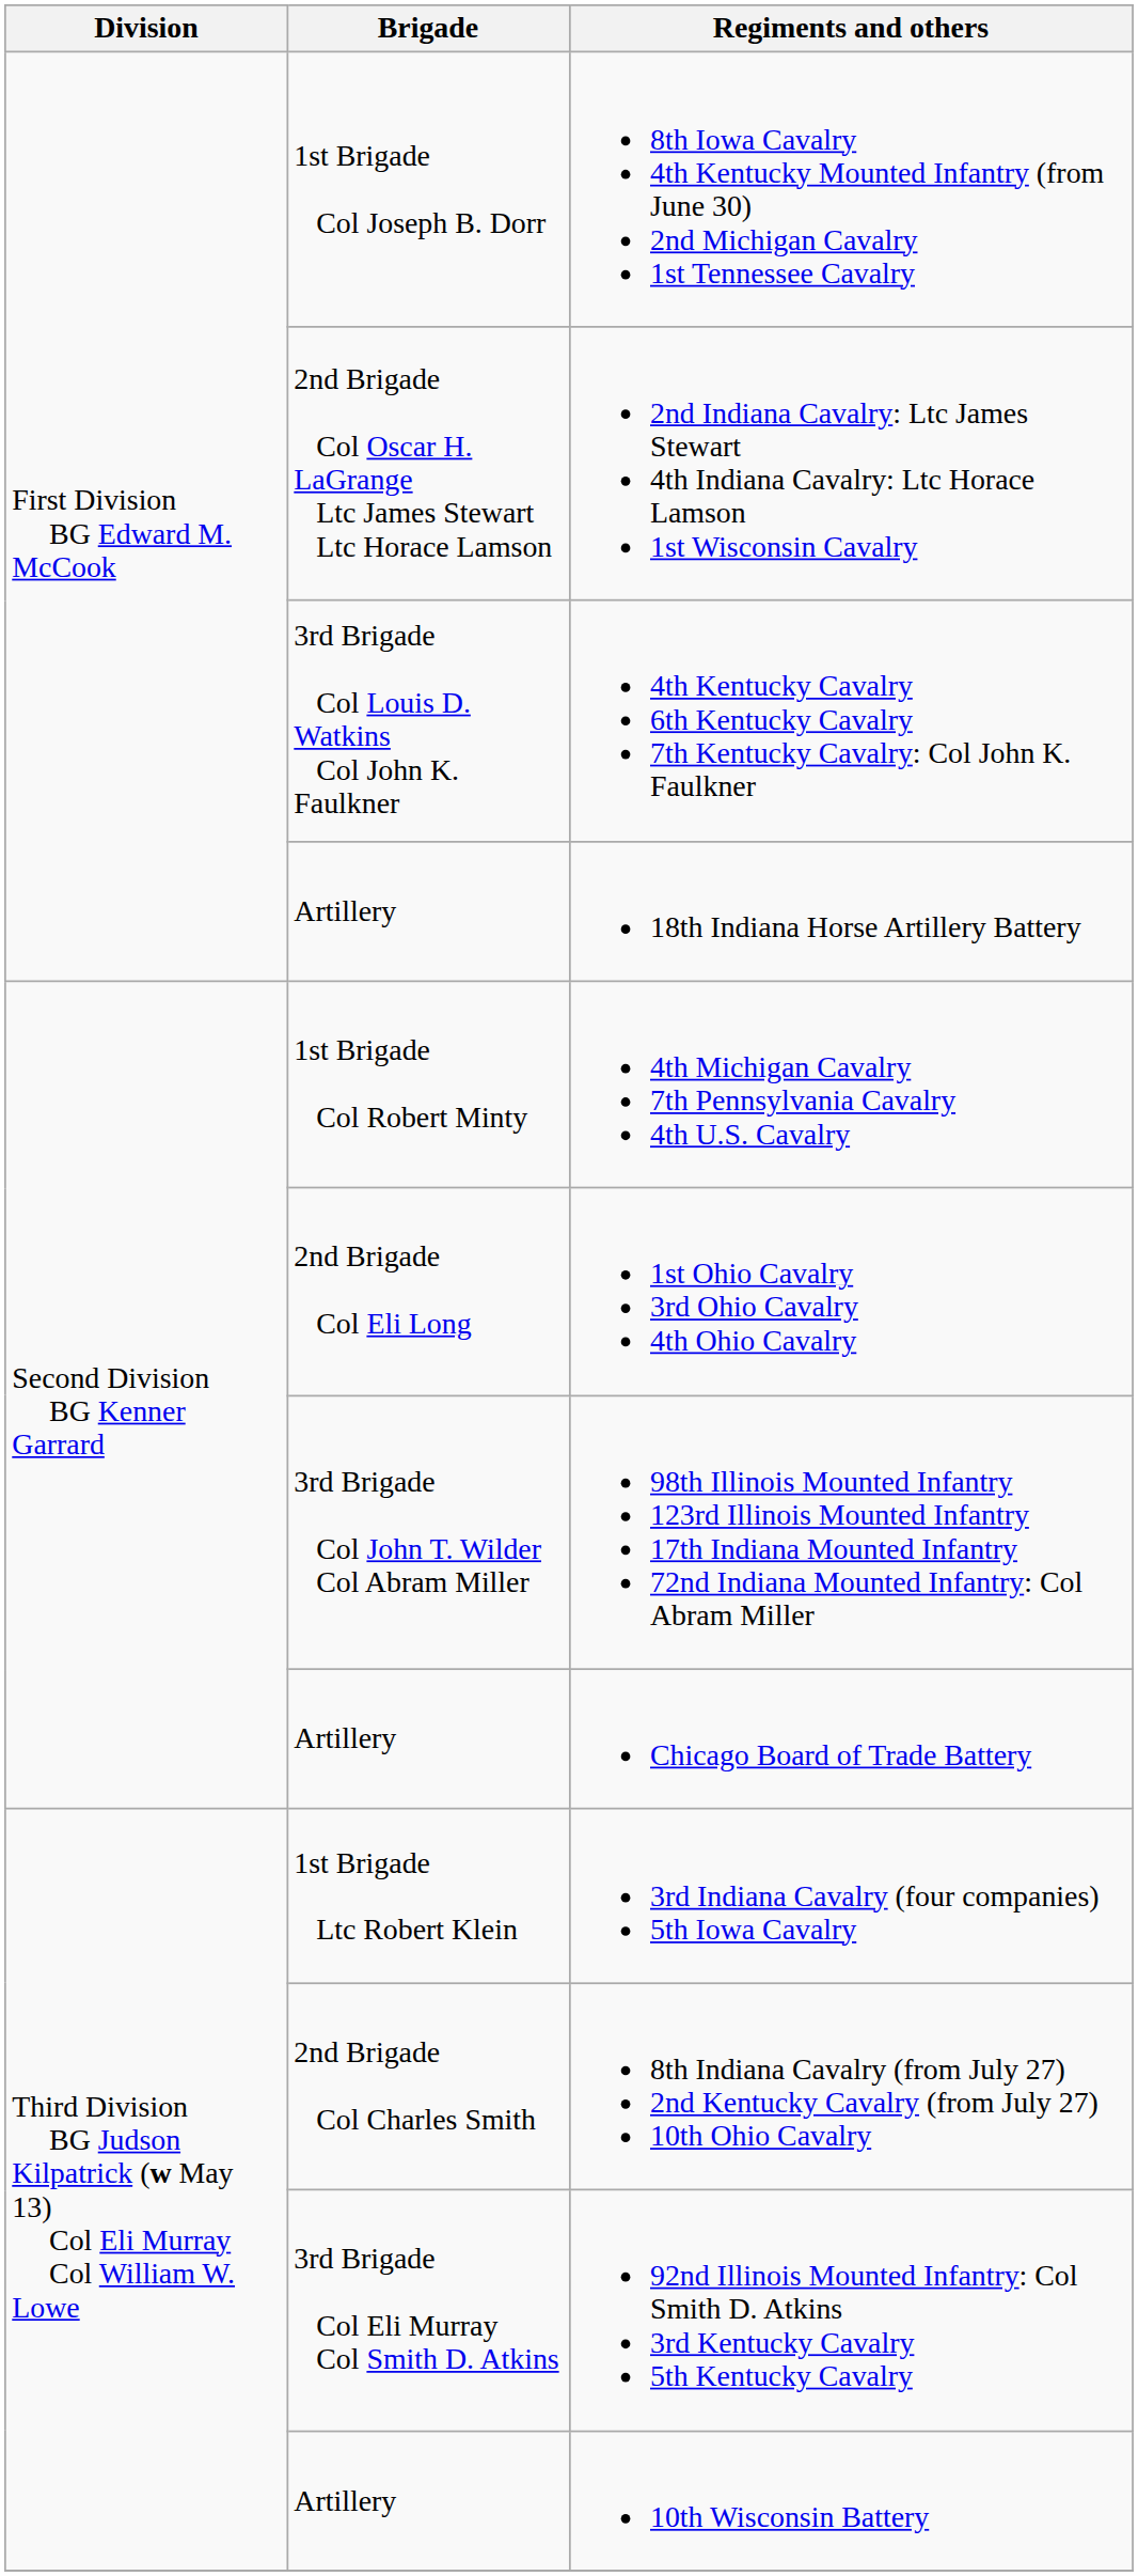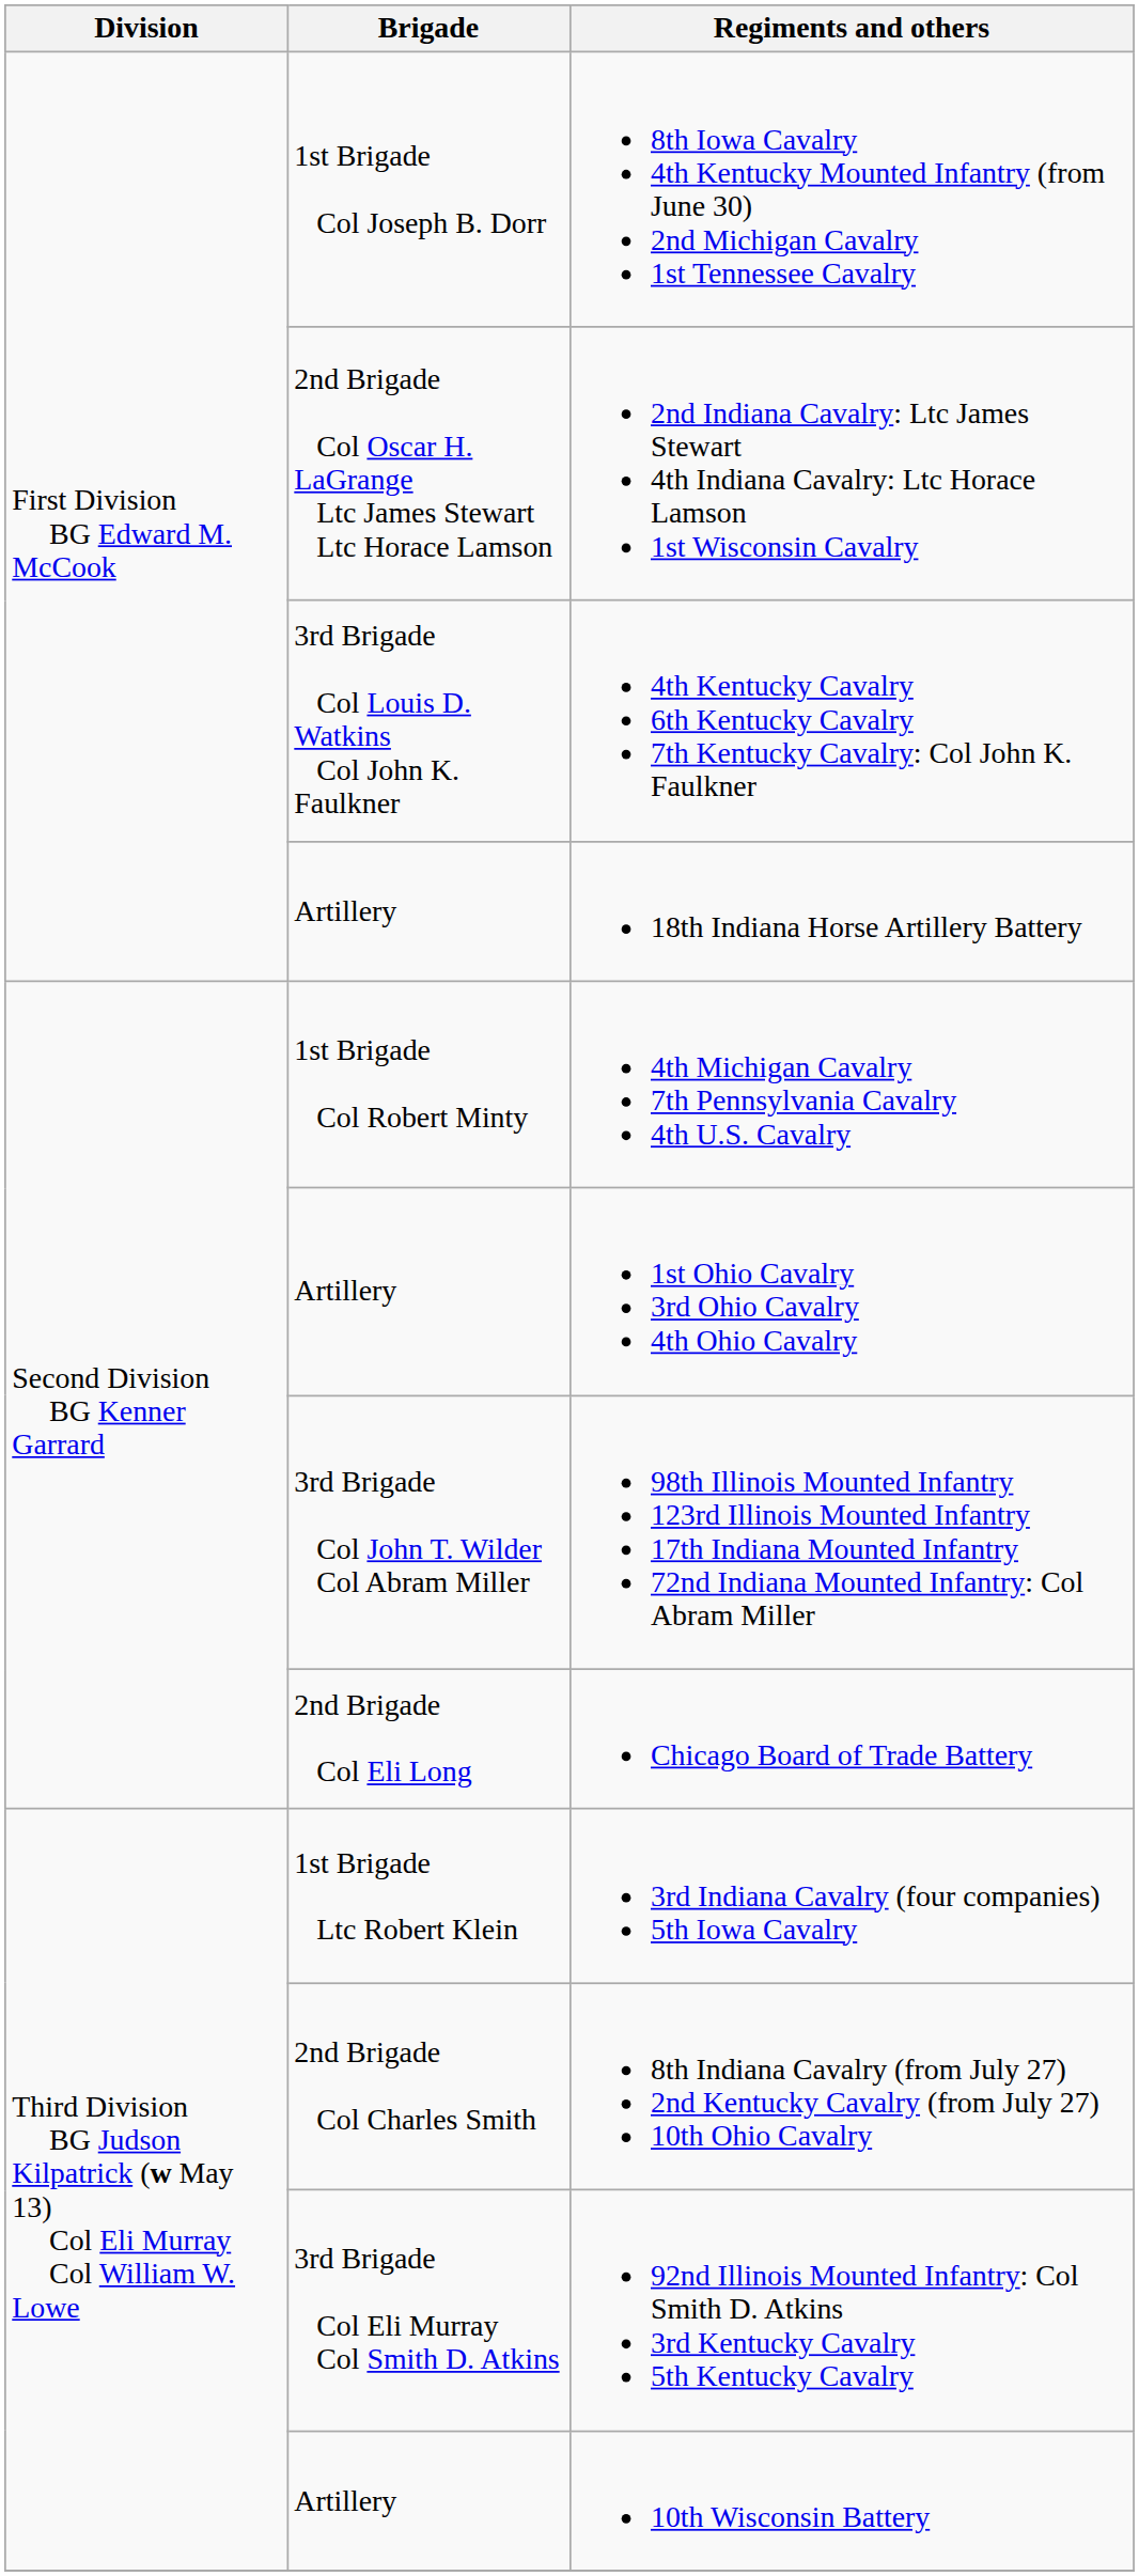1st Ohio Cavalry 3rd Ohio Cavalry 4th Ohio Cavalry | Brigade: 2nd Brigade Col Eli Long -> Artillery
Chicago Board of Trade Battery | Brigade: Artillery -> 2nd Brigade Col Eli Long
